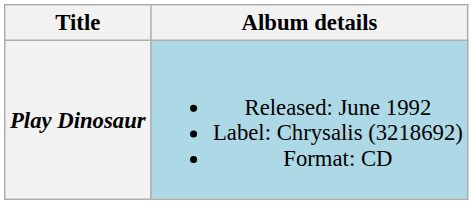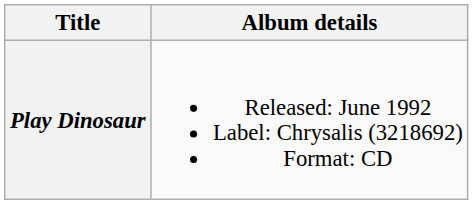Play Dinosaur | Album details: lightblue background -> no background
